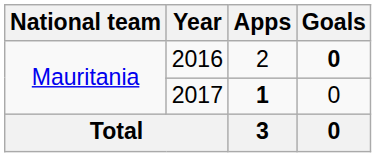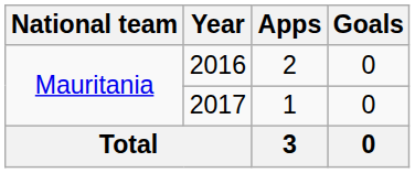2016 | Goals: bold -> normal
2017 | Apps: bold -> normal
